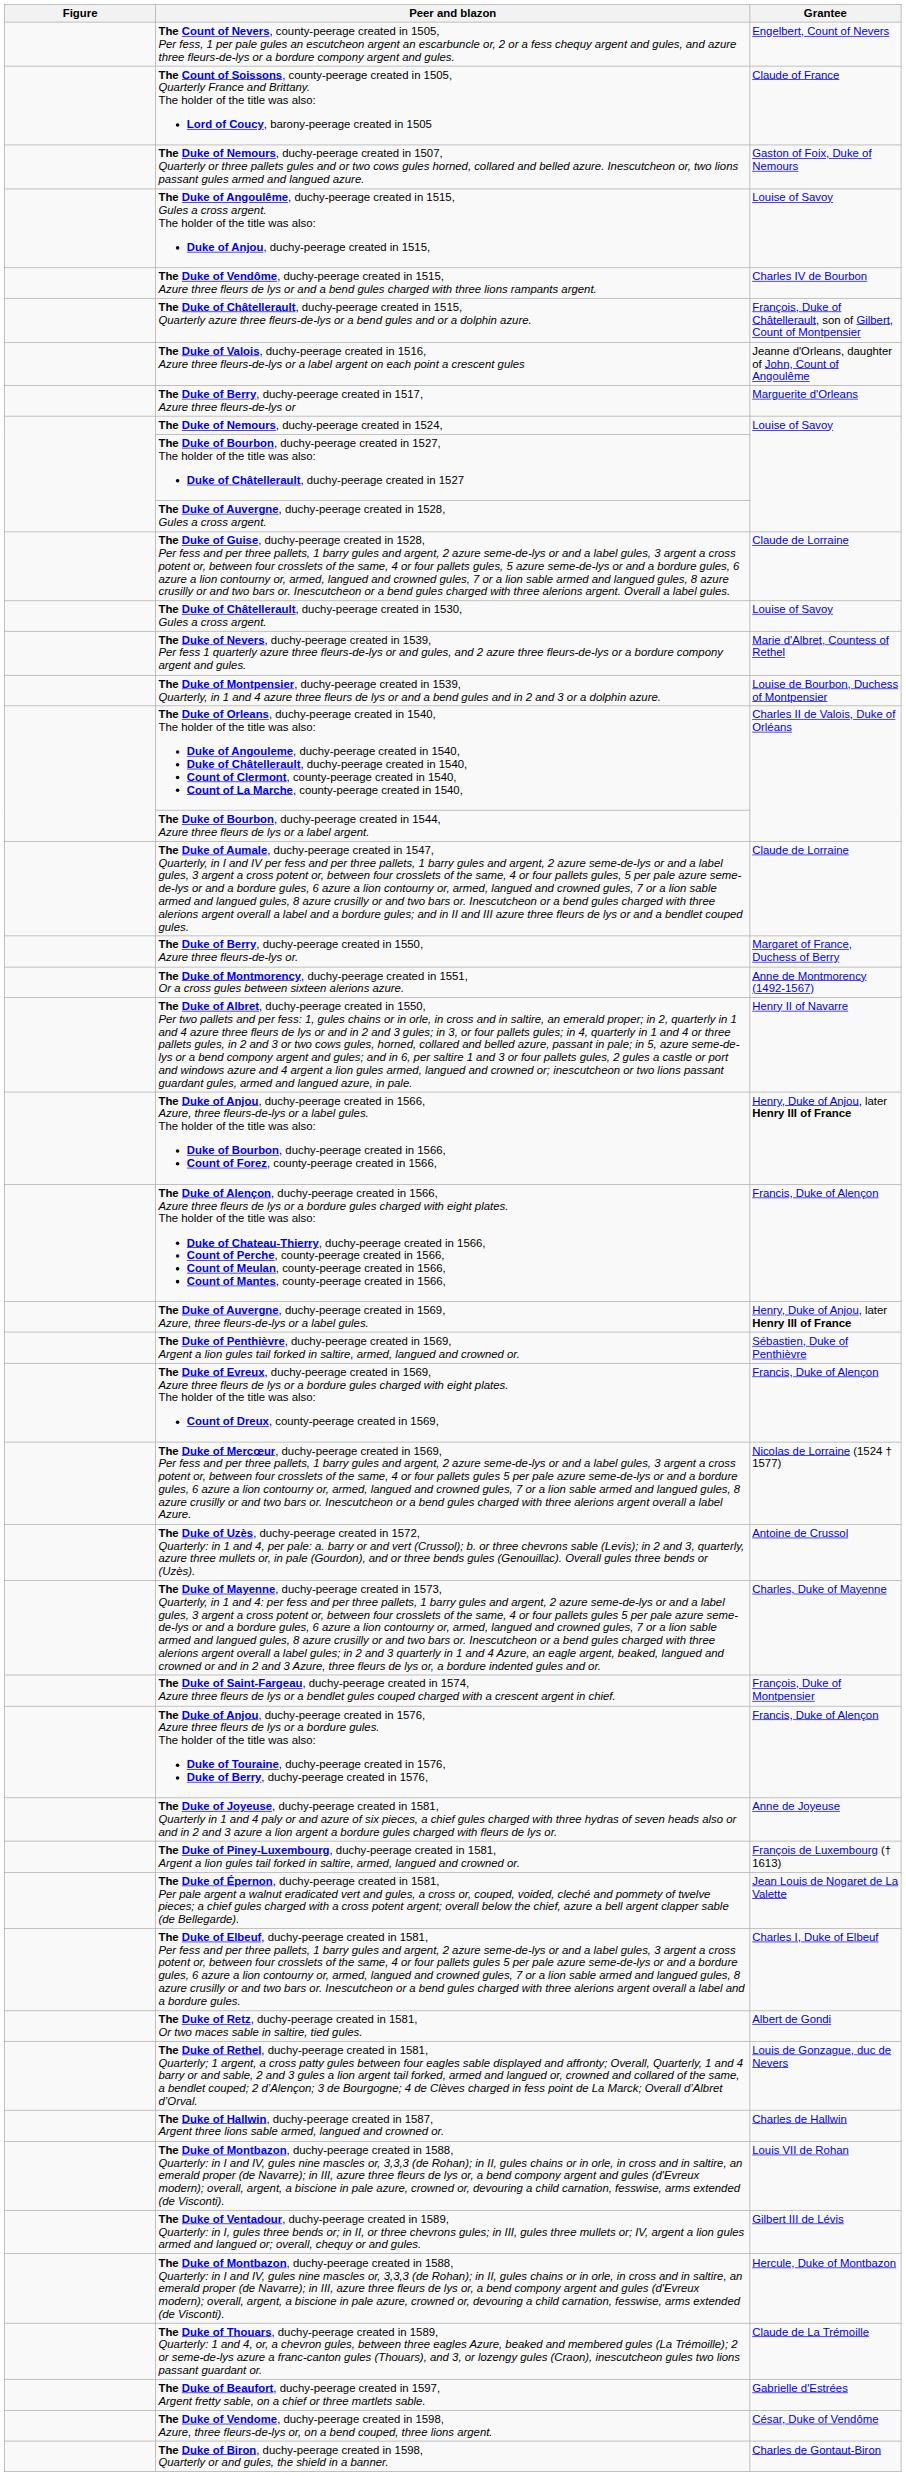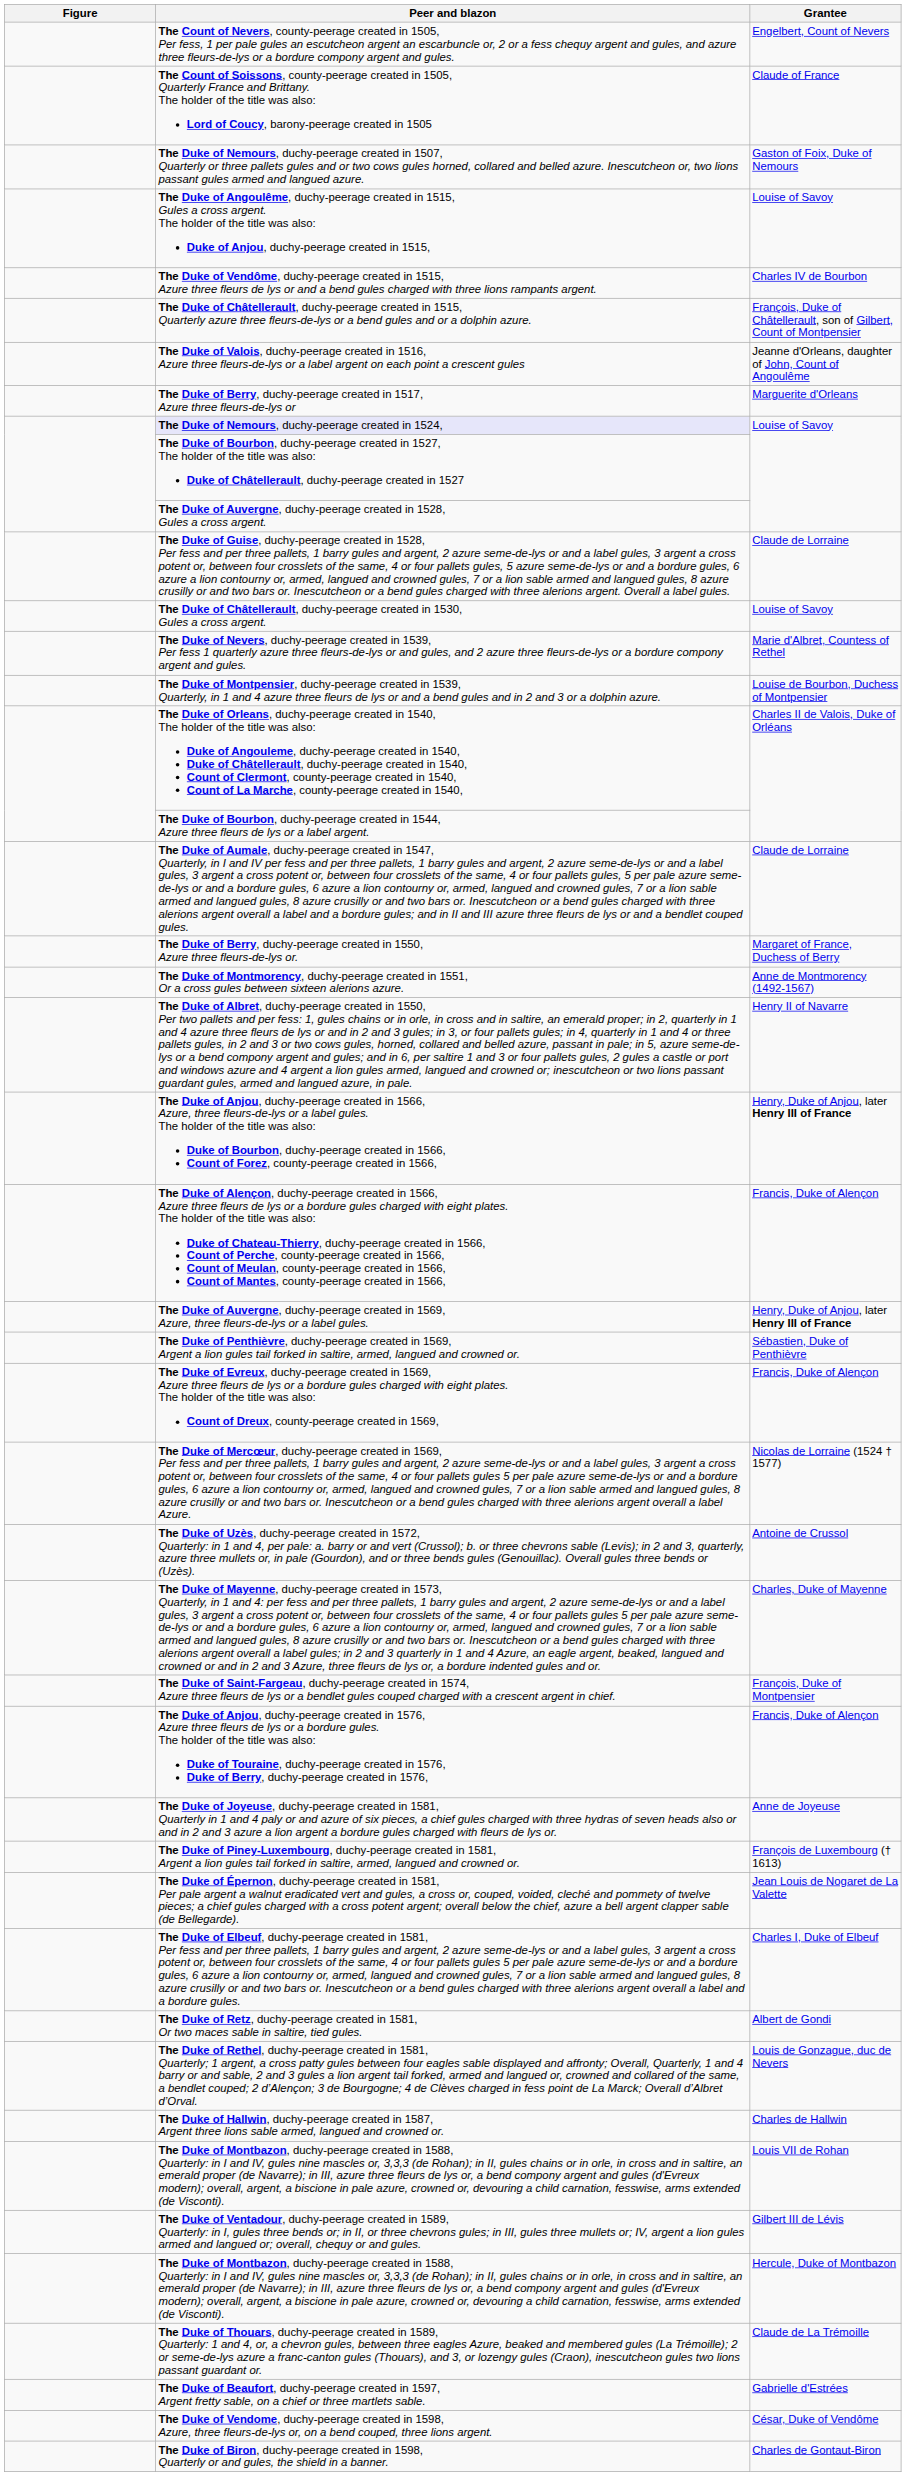The Duke of Nemours, duchy-peerage created in 1524, | Peer and blazon: no background -> lavender background
